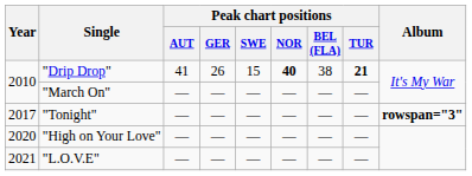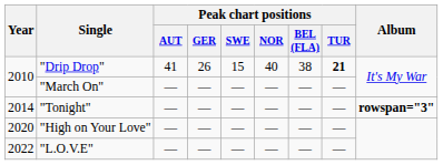"Drip Drop" | Peak chart positions / NOR: bold -> normal
"Tonight" | Year: 2017 -> 2014
"L.O.V.E" | Year: 2021 -> 2022
